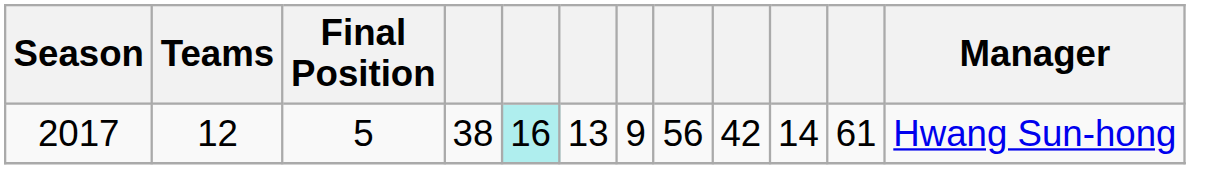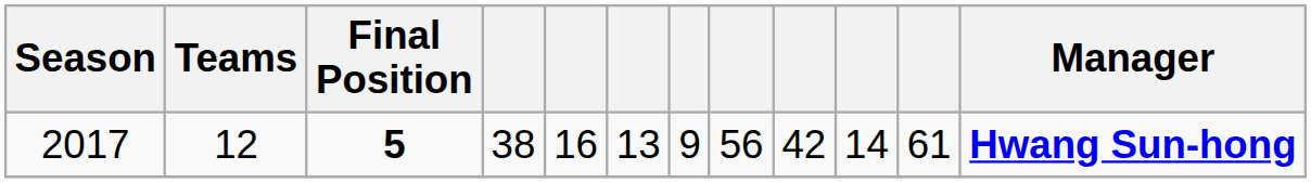2017 | Final Position: normal -> bold
2017 | column 5: paleturquoise background -> no background
2017 | Manager: normal -> bold
